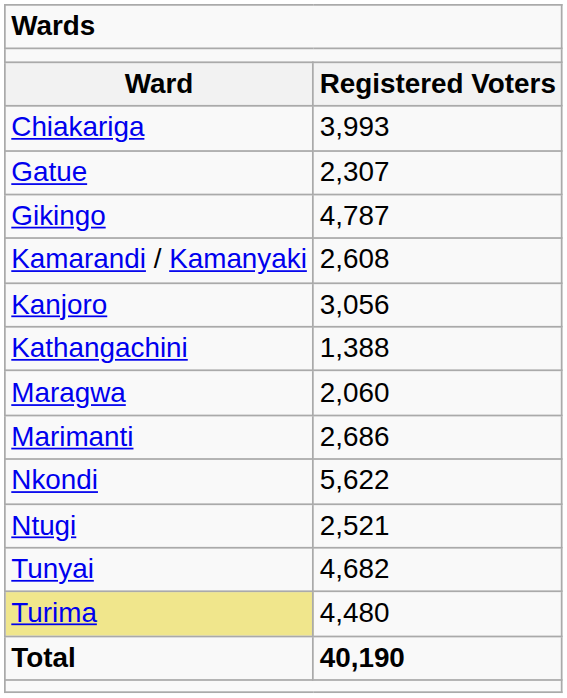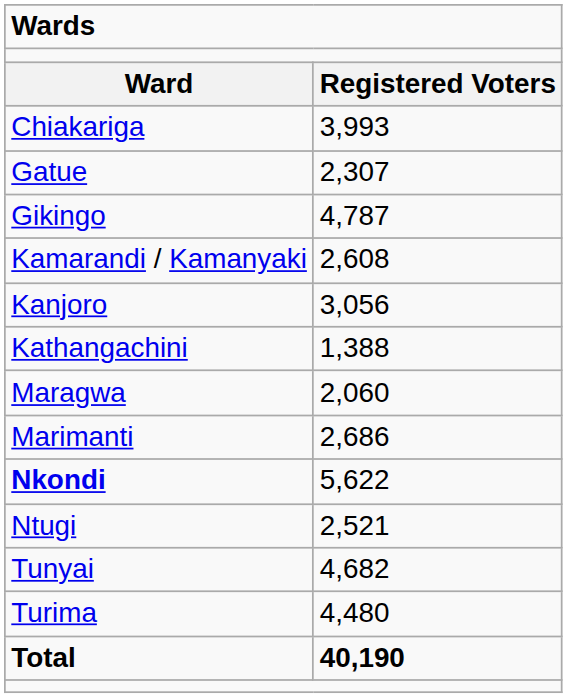row 12 | column 1: normal -> bold
row 15 | column 1: khaki background -> no background
